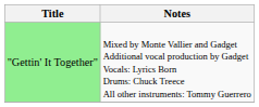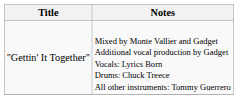row 2 | Title: lightgreen background -> no background
